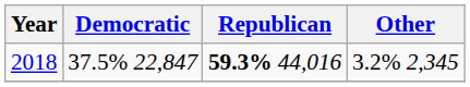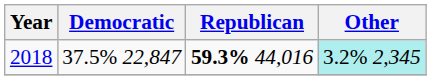2018 | Other: no background -> paleturquoise background
